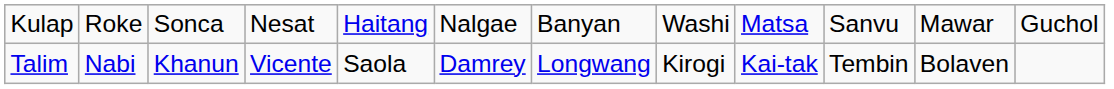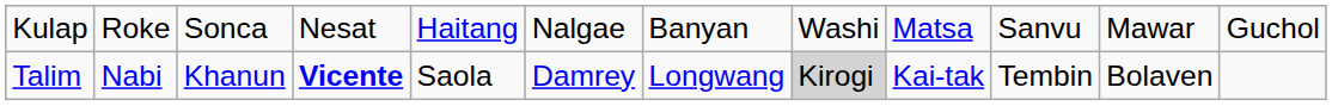Talim | column 4: normal -> bold
Talim | column 8: no background -> lightgrey background
